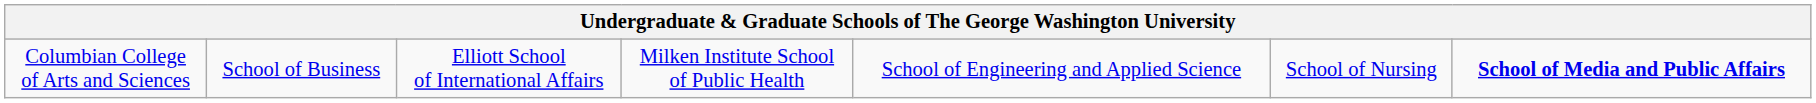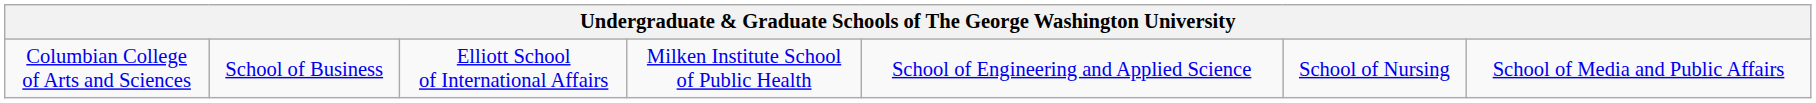Columbian College of Arts and Sciences | column 7: bold -> normal
